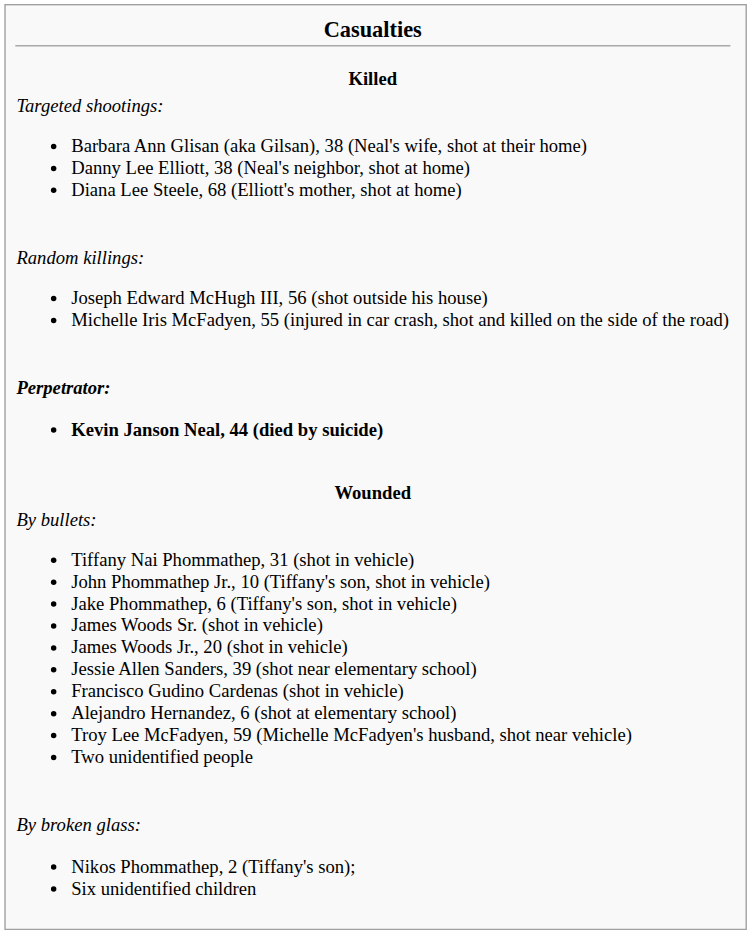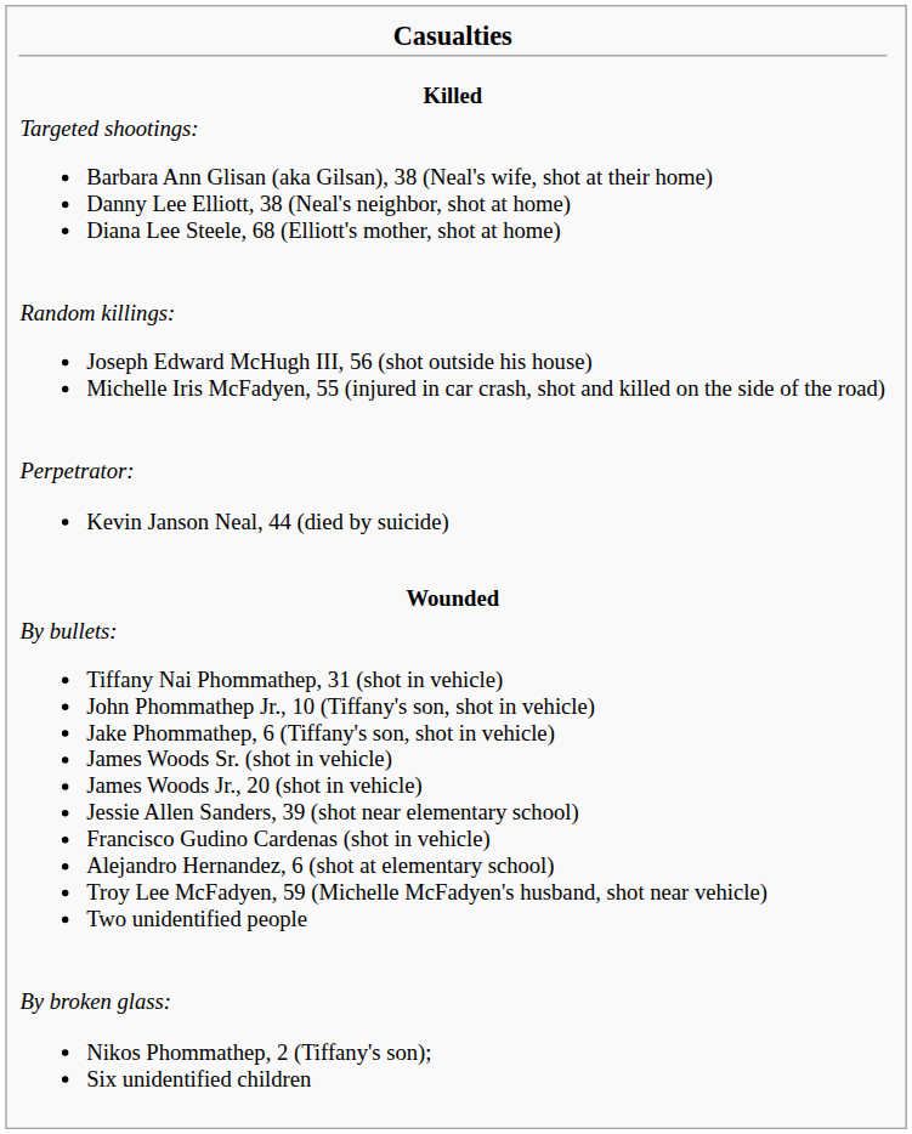Perpetrator: Kevin Janson Neal, 44 (died by suicide) | Casualties / Killed: bold -> normal
